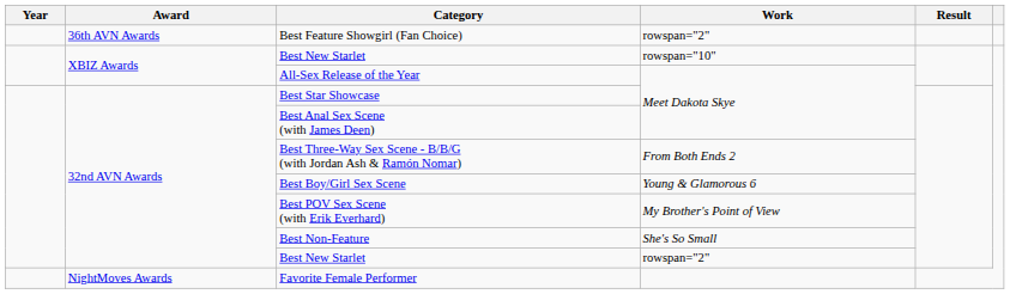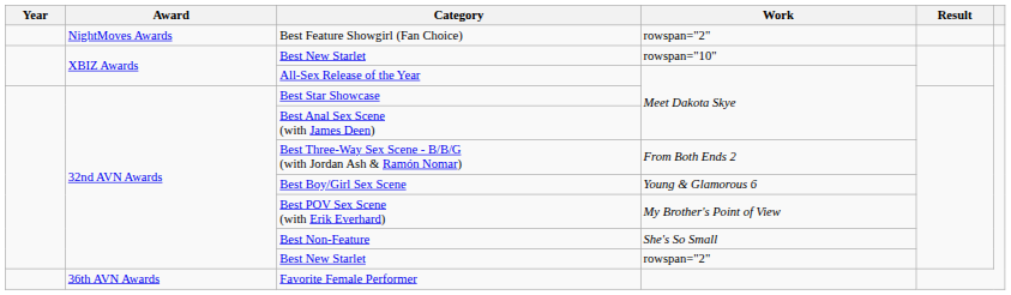Best Feature Showgirl (Fan Choice) | Award: 36th AVN Awards -> NightMoves Awards
Favorite Female Performer | Award: NightMoves Awards -> 36th AVN Awards
